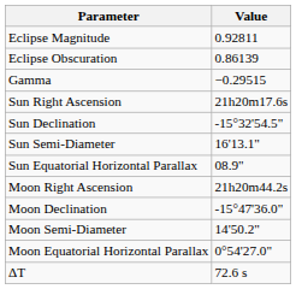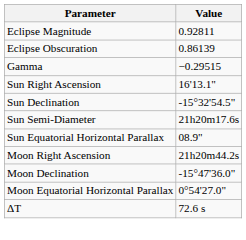Sun Right Ascension | Value: 21h20m17.6s -> 16'13.1"
Sun Semi-Diameter | Value: 16'13.1" -> 21h20m17.6s
- row: Moon Semi-Diameter | 14'50.2"
